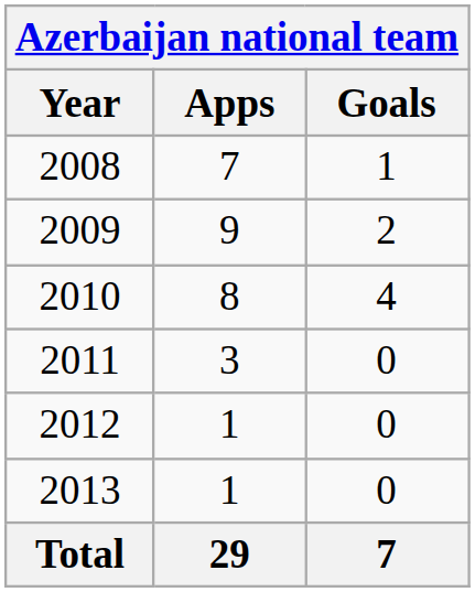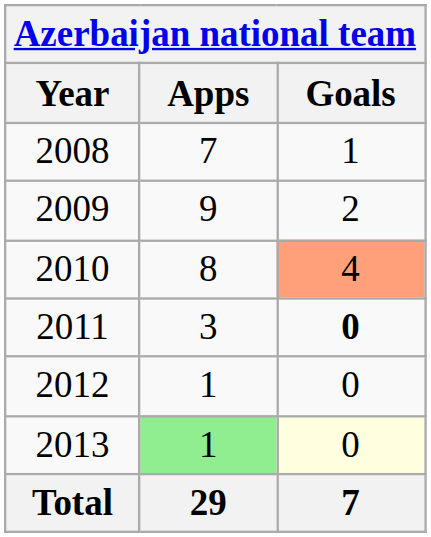2010 | Goals: no background -> lightsalmon background
2011 | Goals: normal -> bold
2013 | Apps: no background -> lightgreen background
2013 | Goals: no background -> lightyellow background
